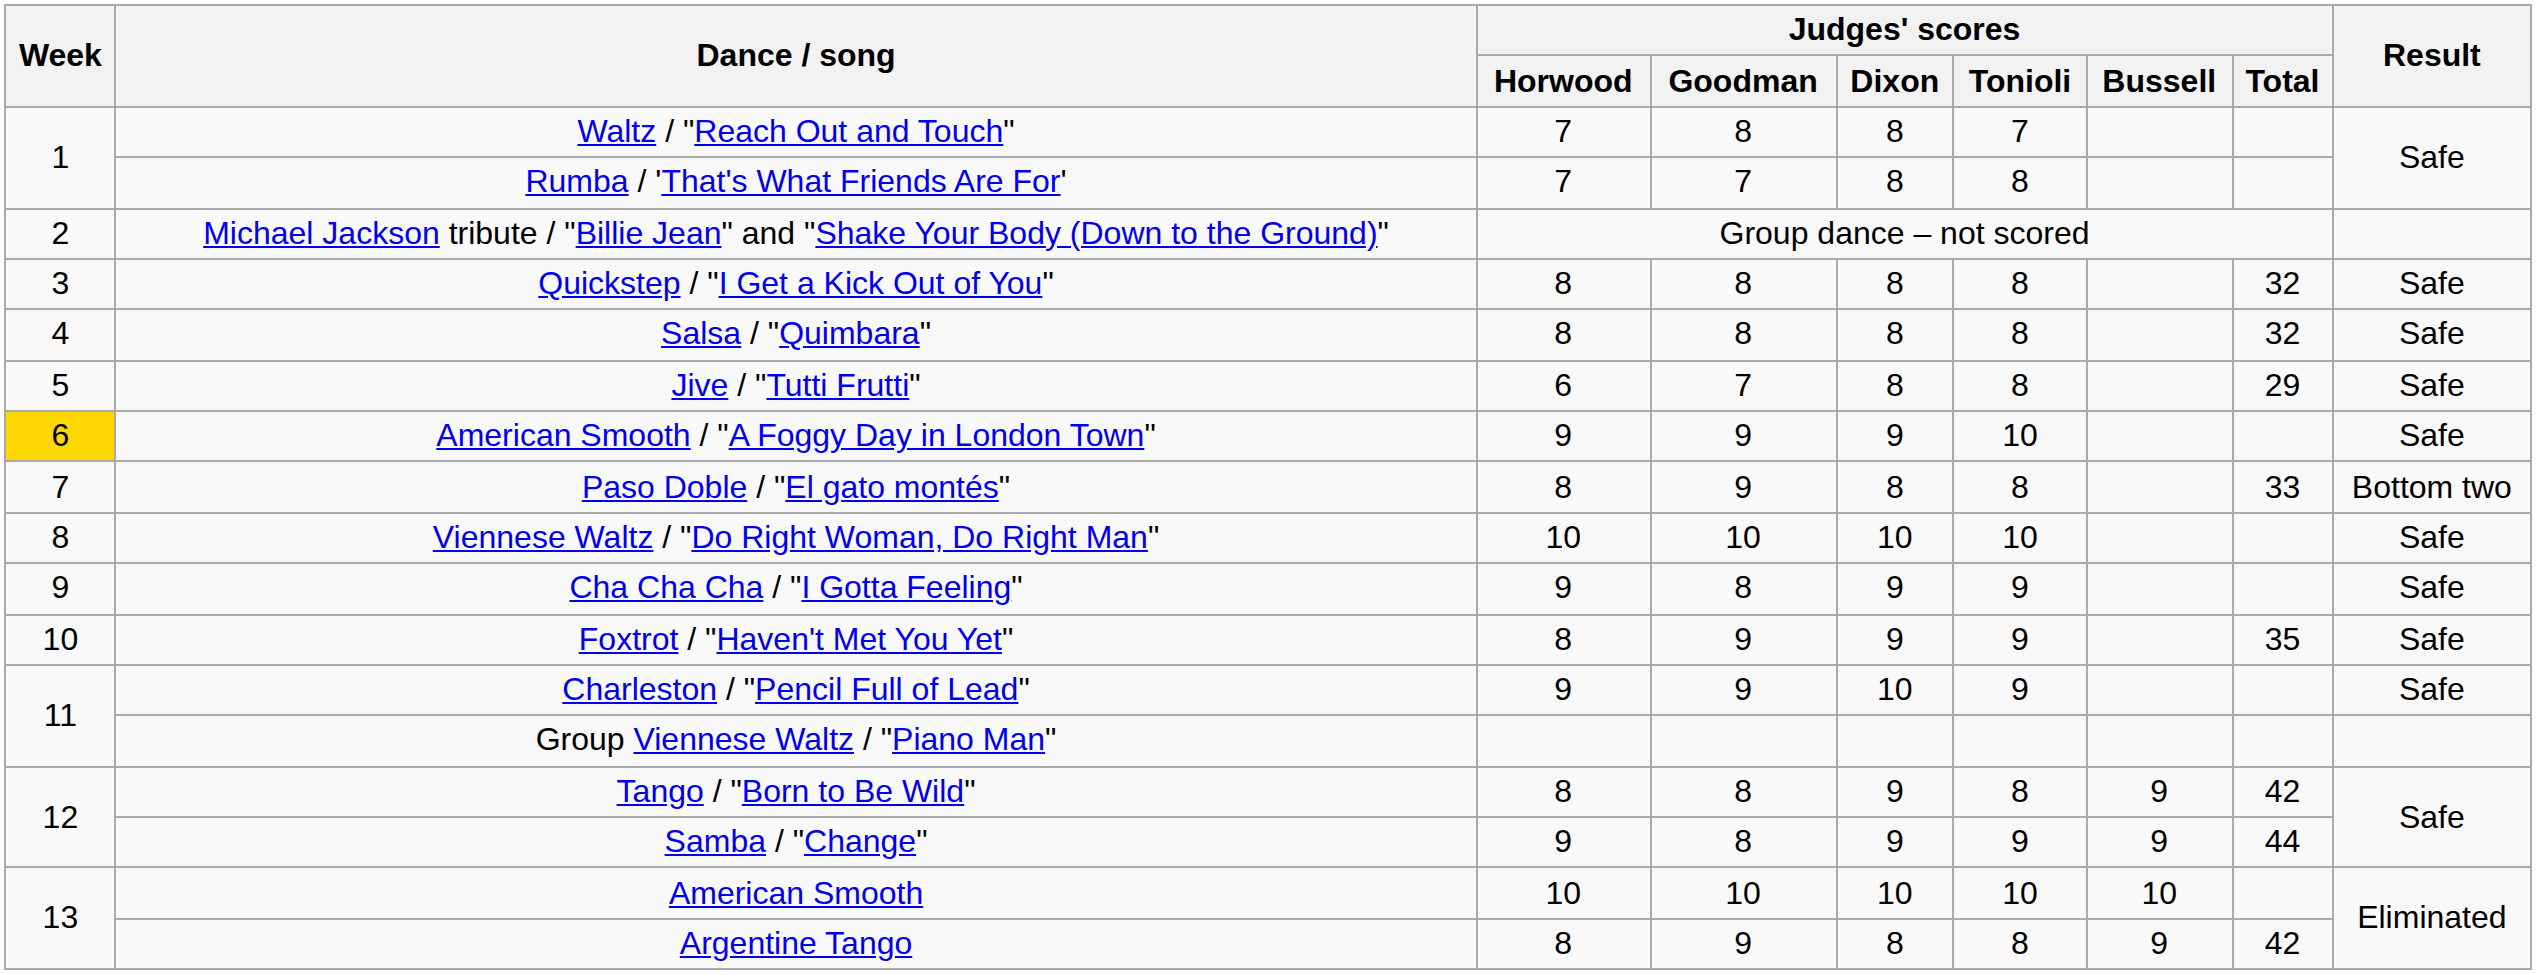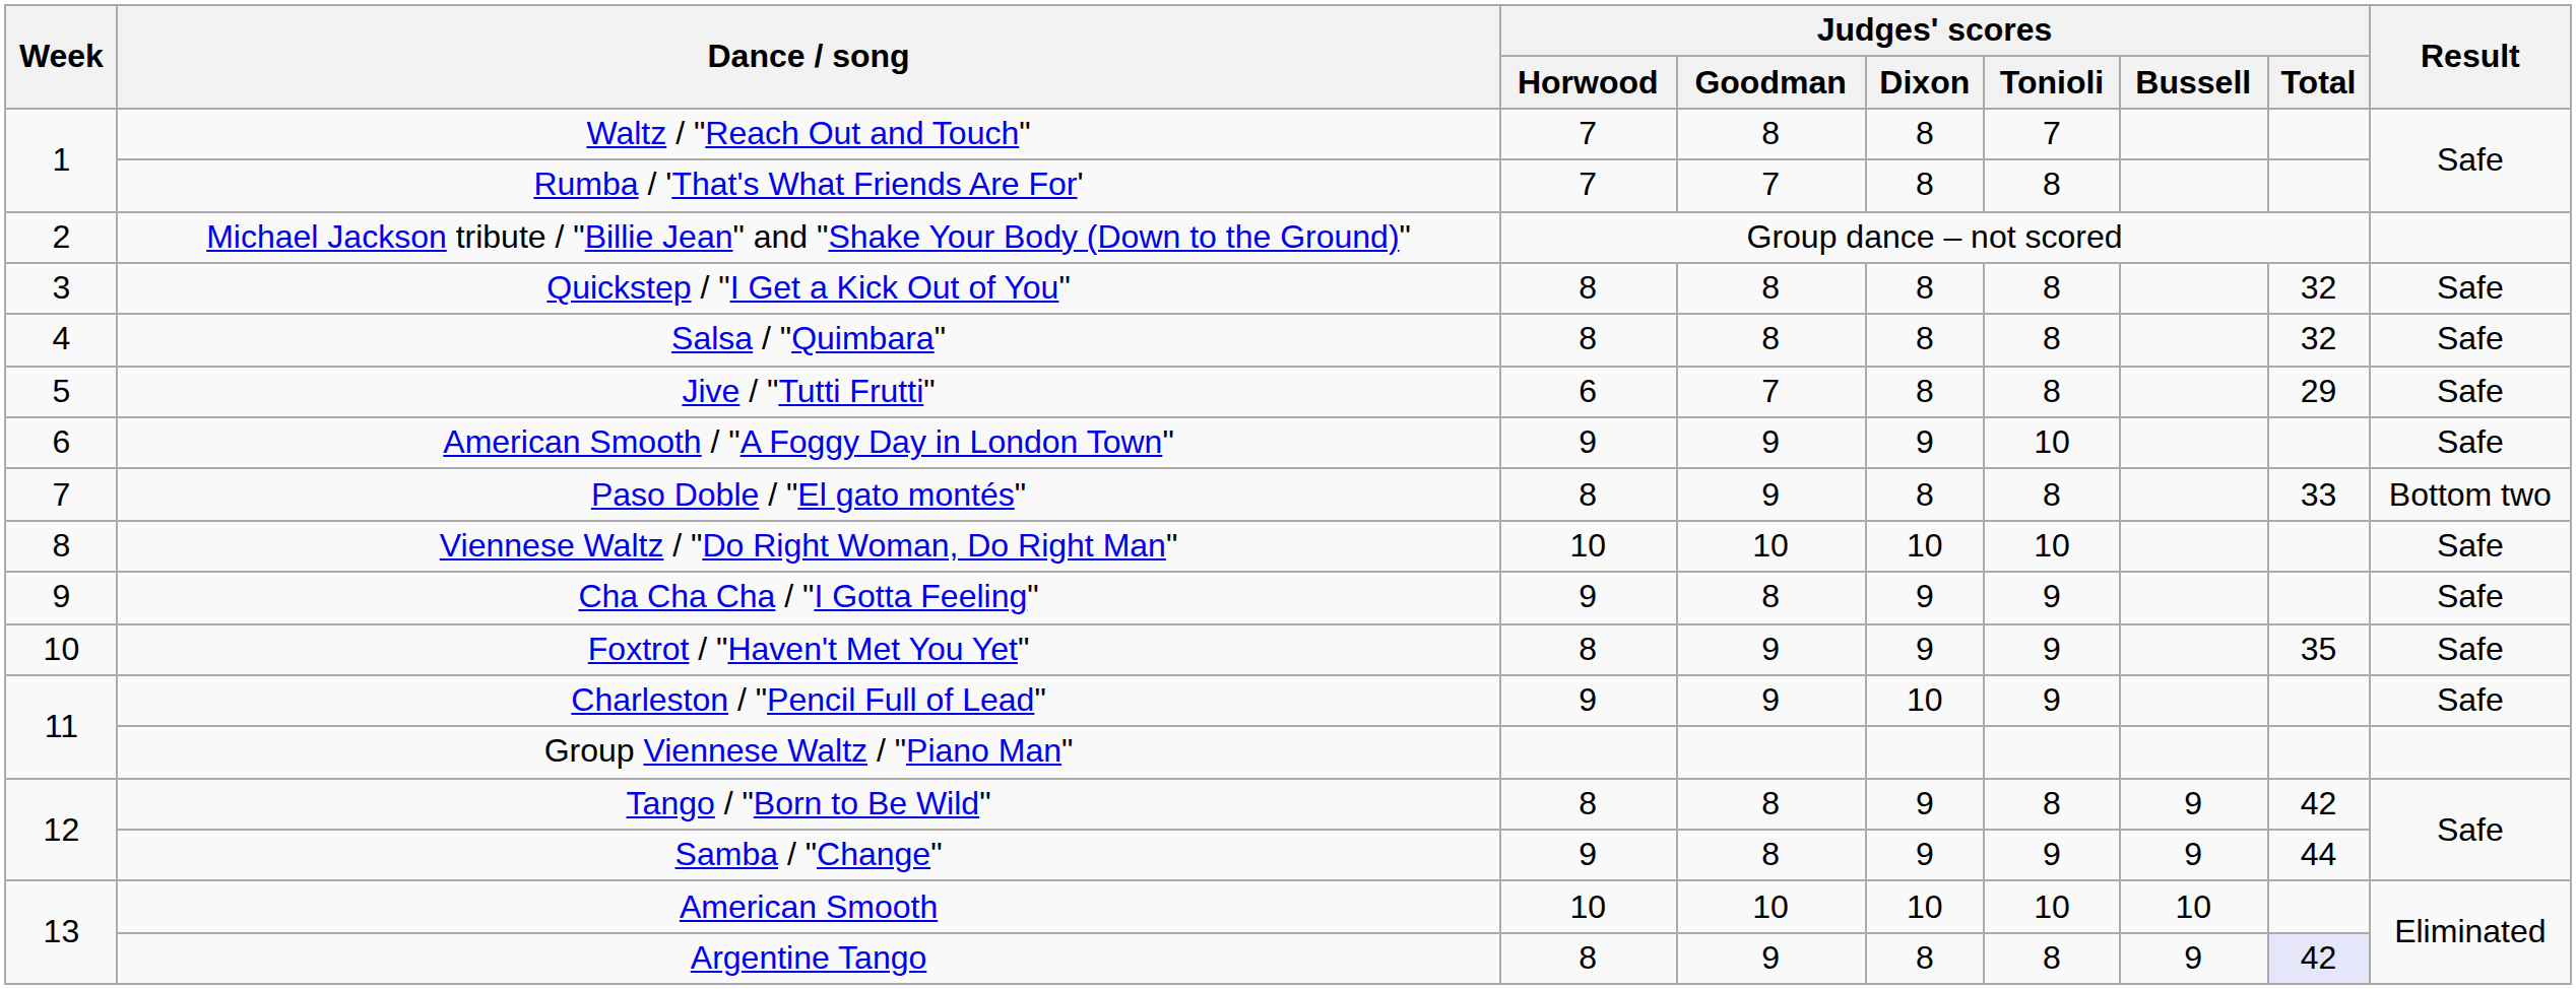American Smooth / "A Foggy Day in London Town" | Week: gold background -> no background
Argentine Tango | Judges' scores / Total: no background -> lavender background
